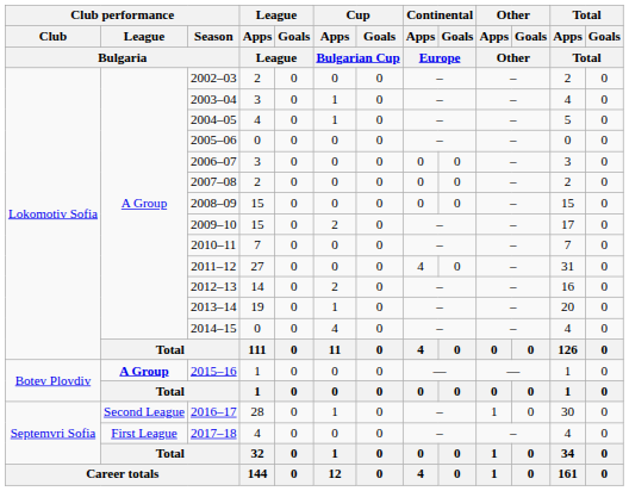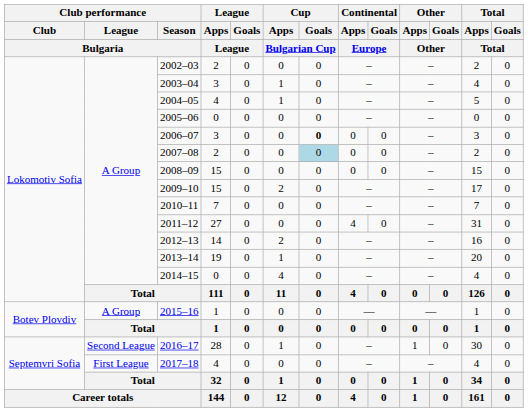2006–07 | Cup / Goals / Bulgarian Cup: normal -> bold
2007–08 | Cup / Goals / Bulgarian Cup: no background -> lightblue background
2015–16 | Club performance / League / Bulgaria: bold -> normal
